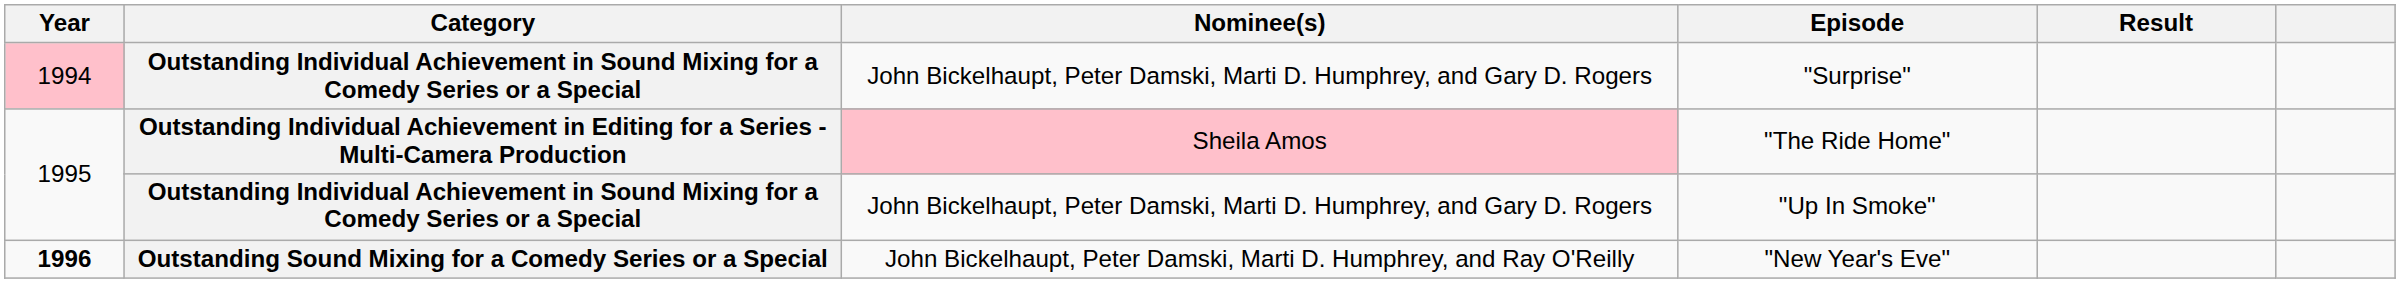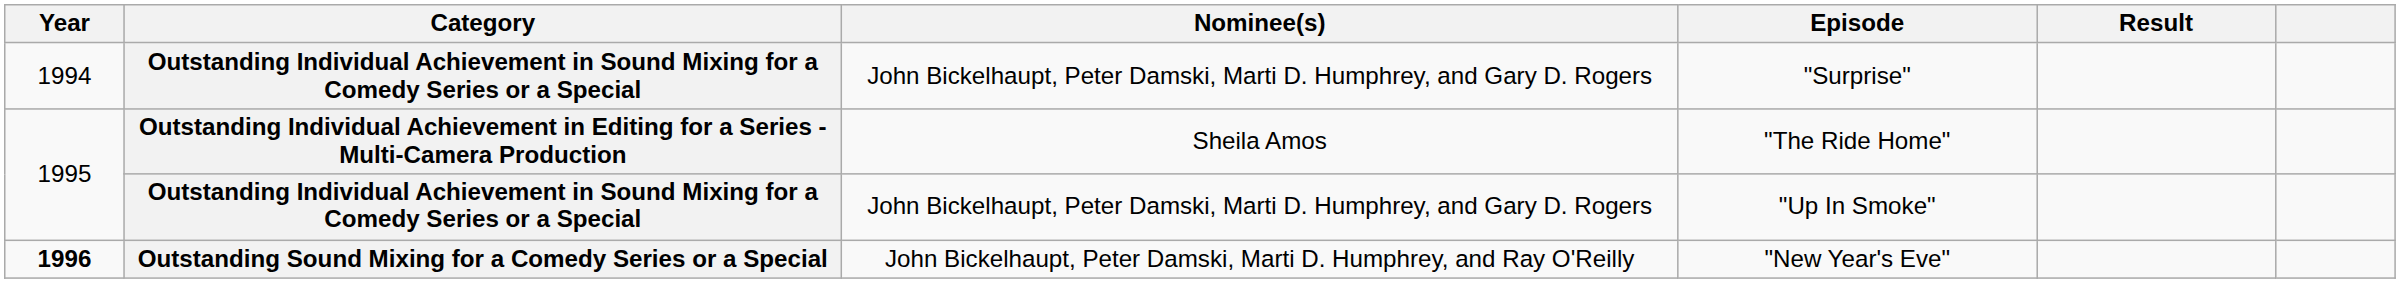"Surprise" | Year: pink background -> no background
"The Ride Home" | Nominee(s): pink background -> no background
